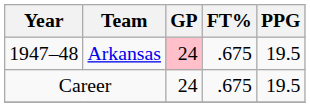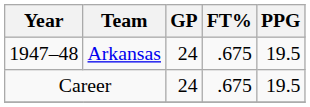1947–48 | GP: pink background -> no background
